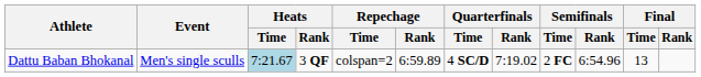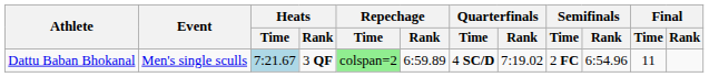Dattu Baban Bhokanal | Repechage / Time: no background -> lightgreen background
Dattu Baban Bhokanal | Final / Time: 13 -> 11
